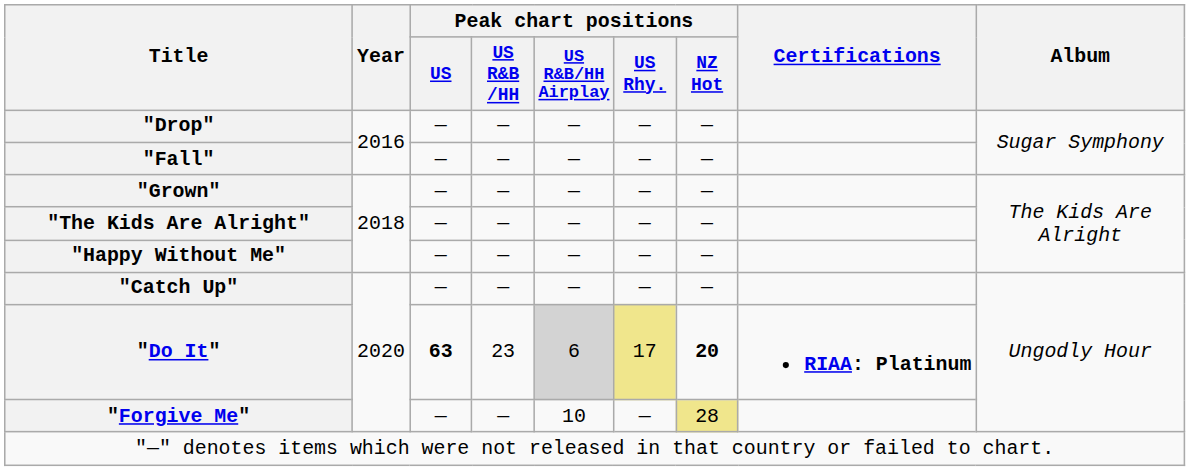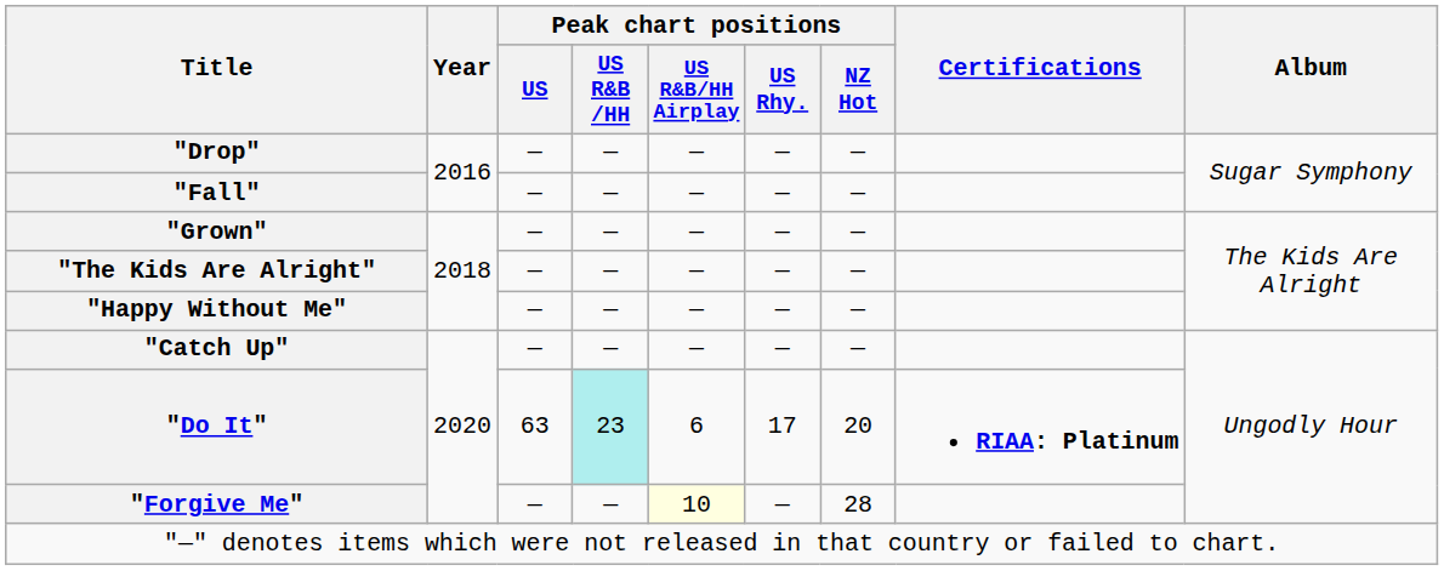"Do It" | Peak chart positions / US: bold -> normal
"Do It" | Peak chart positions / US R&B /HH: no background -> paleturquoise background
"Do It" | Peak chart positions / US R&B/HH Airplay: lightgrey background -> no background
"Do It" | Peak chart positions / US Rhy.: khaki background -> no background
"Do It" | Peak chart positions / NZ Hot: bold -> normal
"Forgive Me" | Peak chart positions / US R&B/HH Airplay: no background -> lightyellow background
"Forgive Me" | Peak chart positions / NZ Hot: khaki background -> no background
